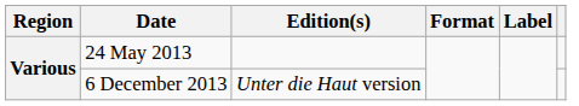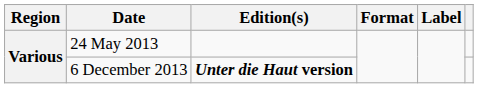6 December 2013 | Edition(s): normal -> bold
